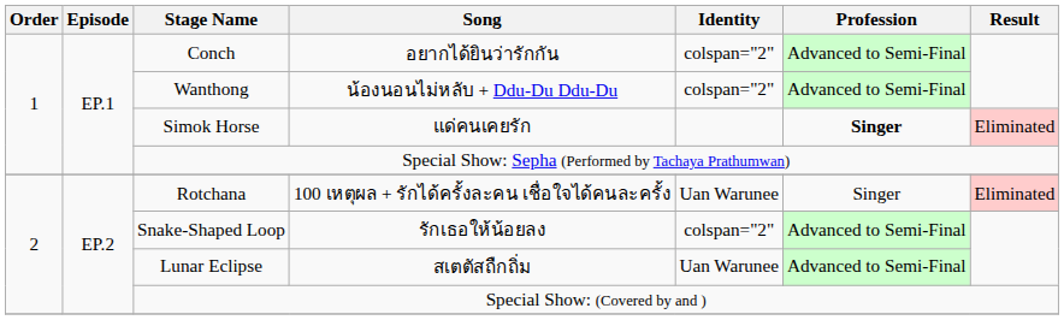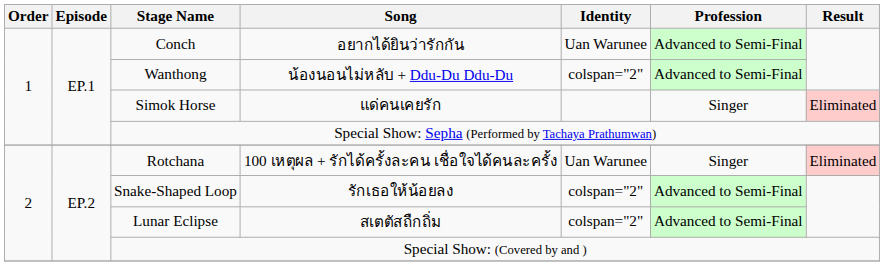Conch | Identity: colspan="2" -> Uan Warunee
Simok Horse | Profession: bold -> normal
Lunar Eclipse | Identity: Uan Warunee -> colspan="2"
